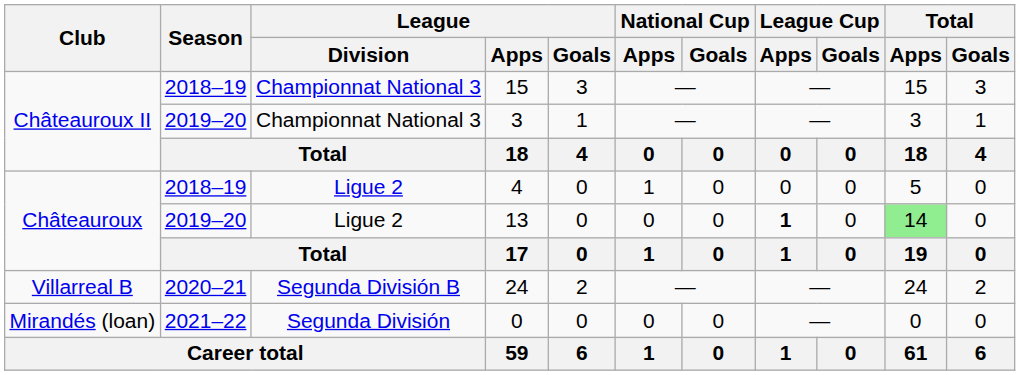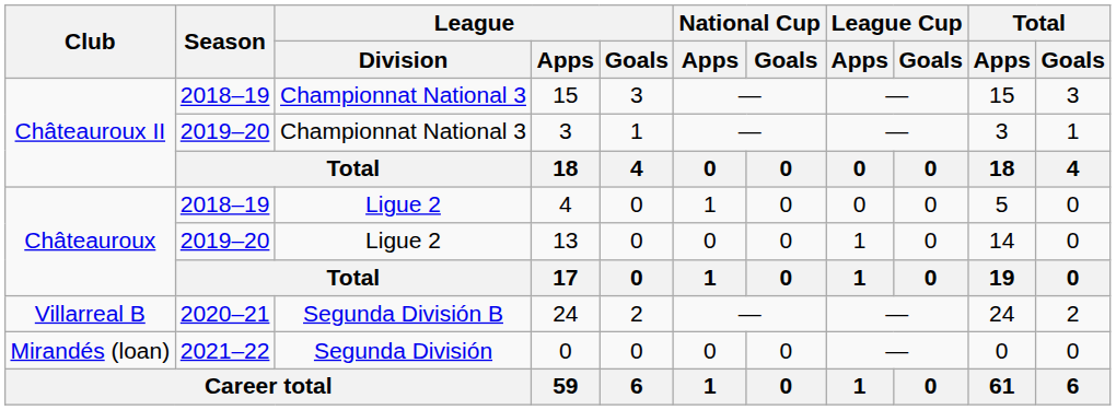13 | League Cup / Apps: bold -> normal
13 | Total / Apps: lightgreen background -> no background
